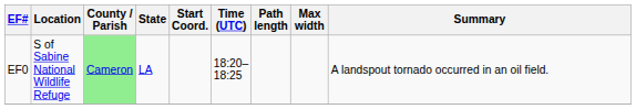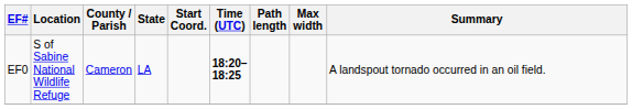EF0 | County / Parish: lightgreen background -> no background
EF0 | Time (UTC): normal -> bold
